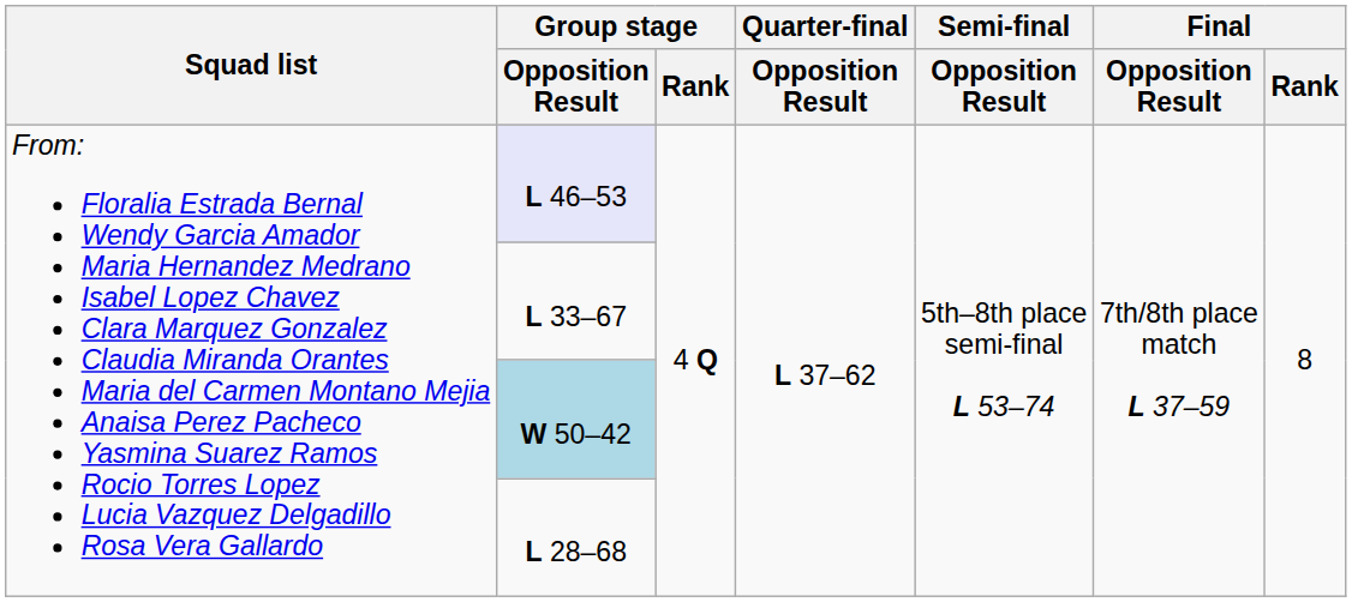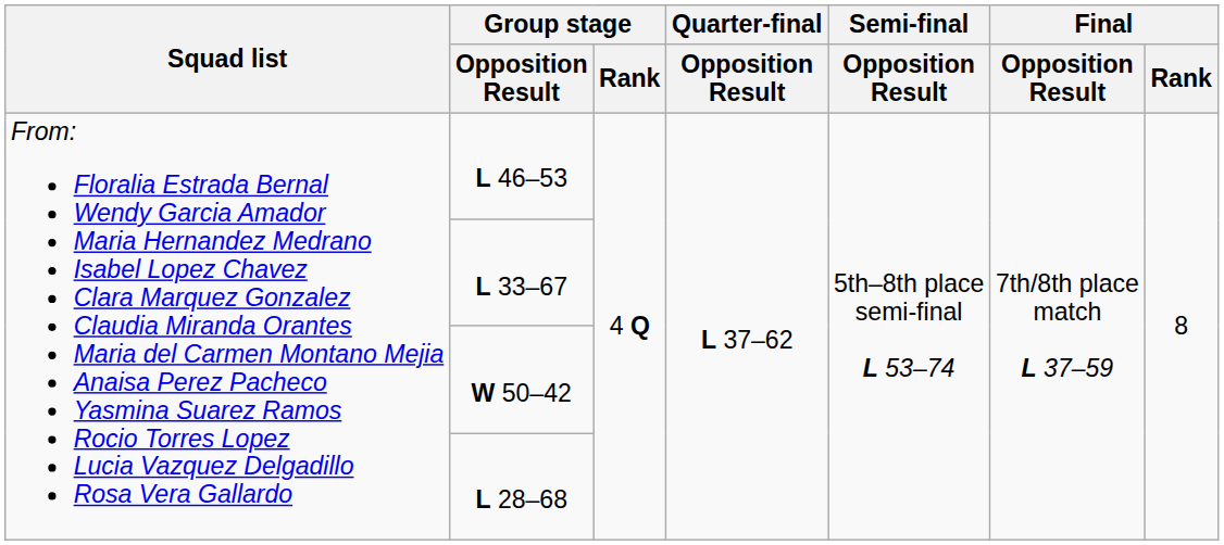L 46–53 | Group stage / Opposition Result: lavender background -> no background
W 50–42 | Group stage / Opposition Result: lightblue background -> no background
